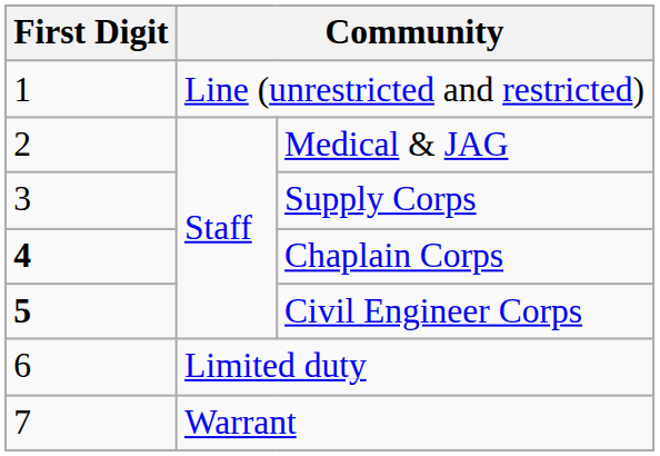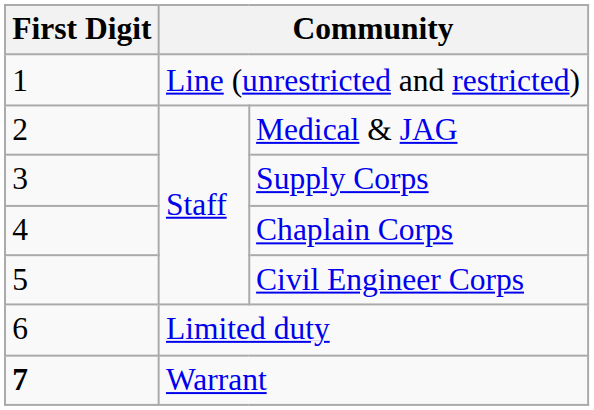Chaplain Corps | First Digit: bold -> normal
Civil Engineer Corps | First Digit: bold -> normal
Warrant | First Digit: normal -> bold
